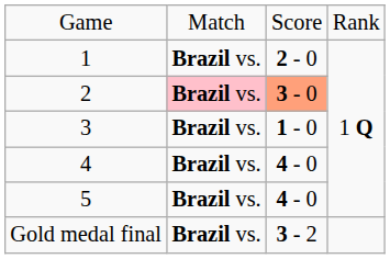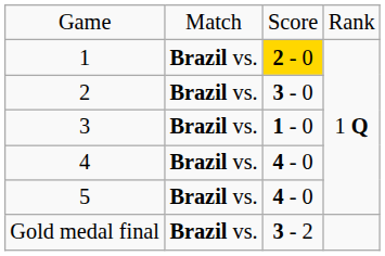1 | column 3: no background -> gold background
2 | column 2: pink background -> no background
2 | column 3: lightsalmon background -> no background
